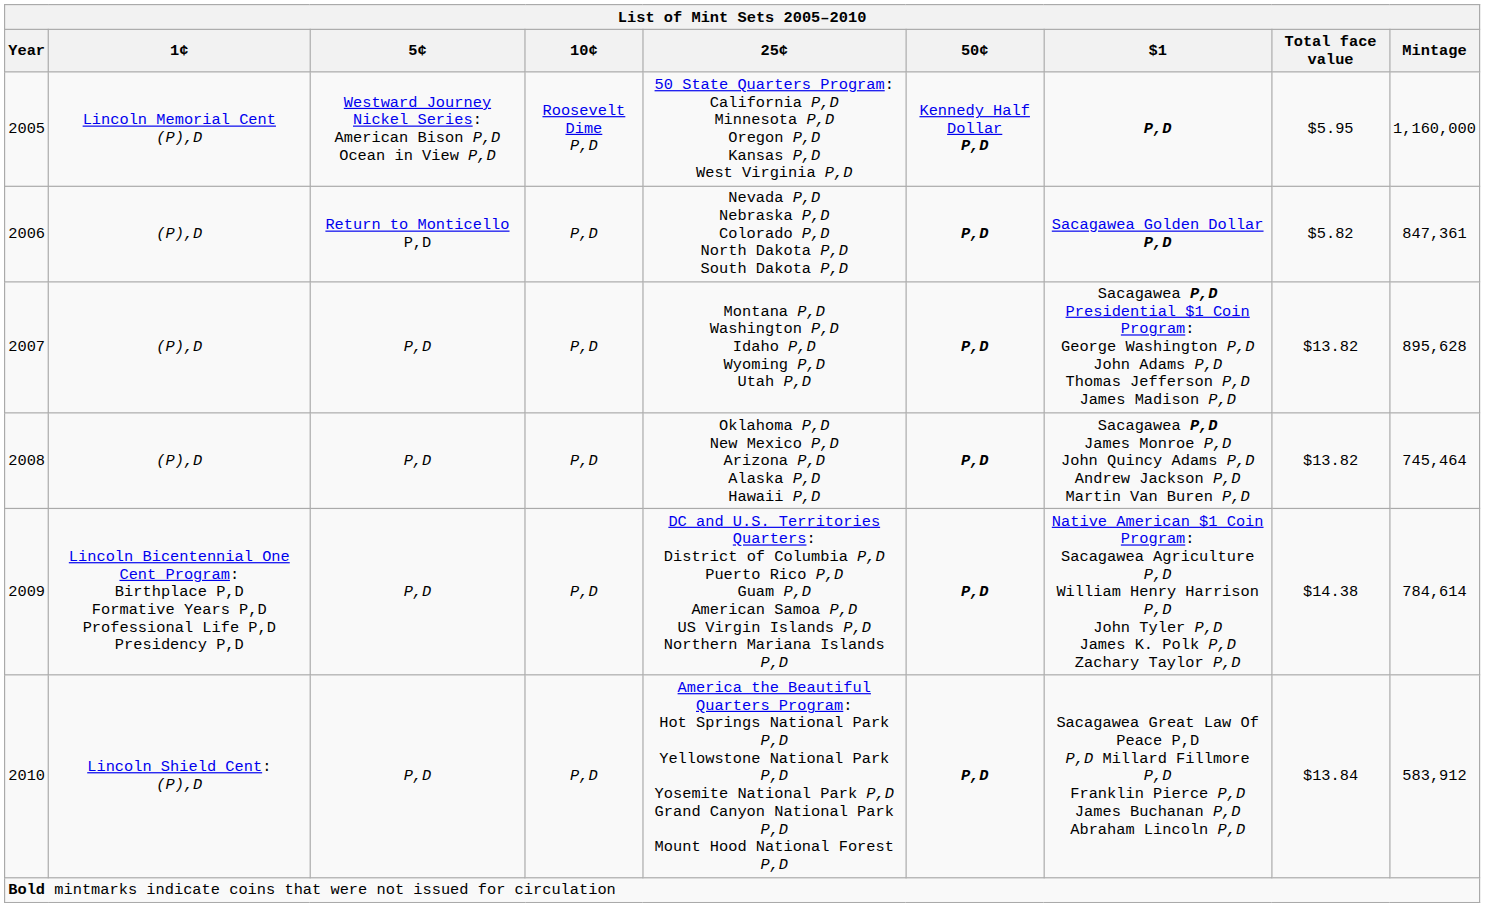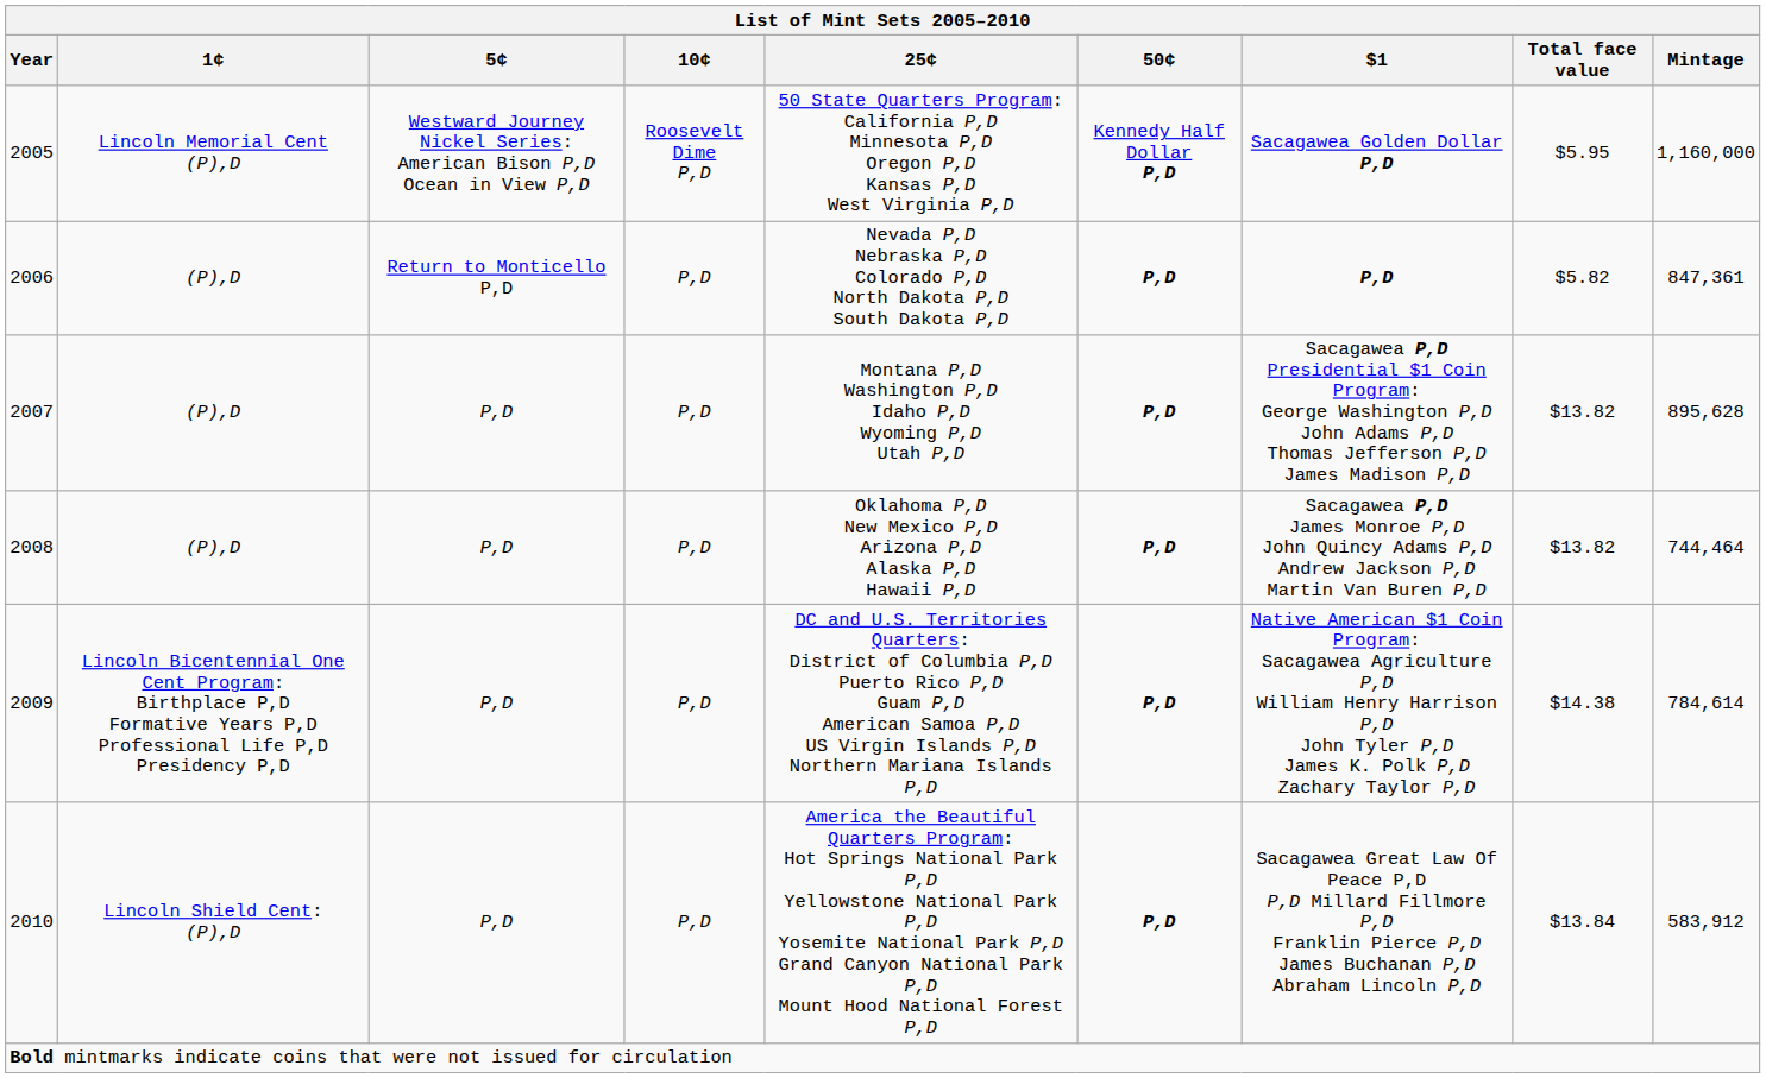2005 | $1: P,D -> Sacagawea Golden Dollar P,D
2006 | $1: Sacagawea Golden Dollar P,D -> P,D
2008 | Mintage: 745,464 -> 744,464
